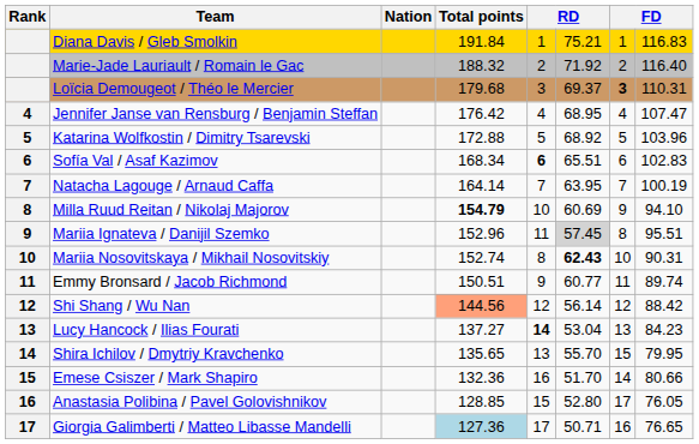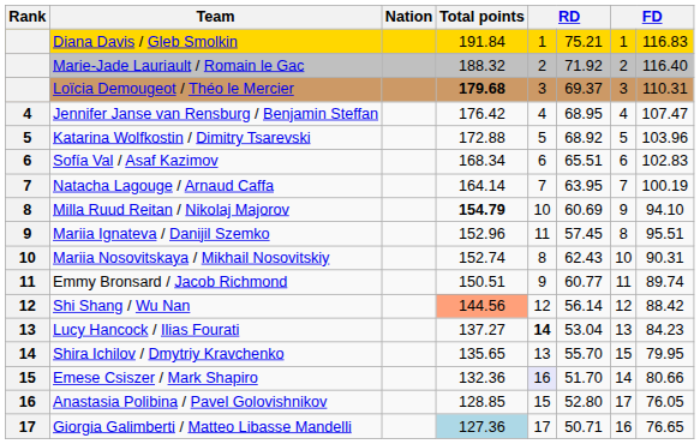Loïcia Demougeot / Théo le Mercier | Total points: normal -> bold
Loïcia Demougeot / Théo le Mercier | column 7: bold -> normal
Sofía Val / Asaf Kazimov | column 5: bold -> normal
Mariia Ignateva / Danijil Szemko | column 6: lightgrey background -> no background
Mariia Nosovitskaya / Mikhail Nosovitskiy | column 6: bold -> normal
Emese Csiszer / Mark Shapiro | column 5: no background -> lavender background
